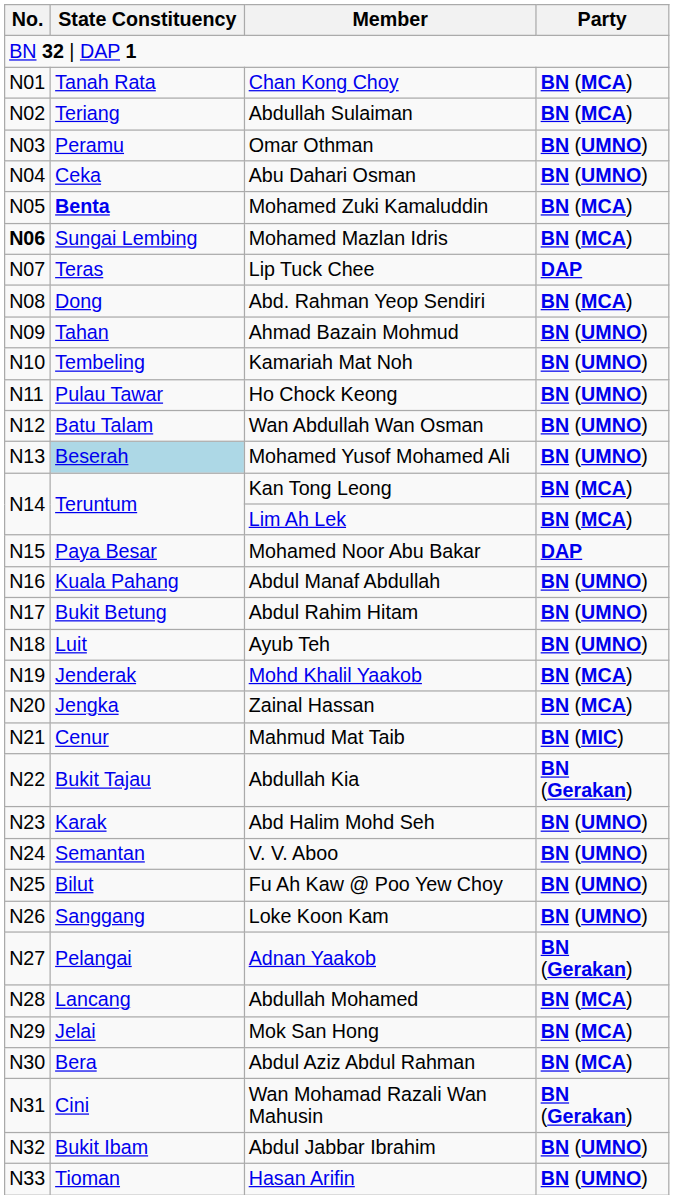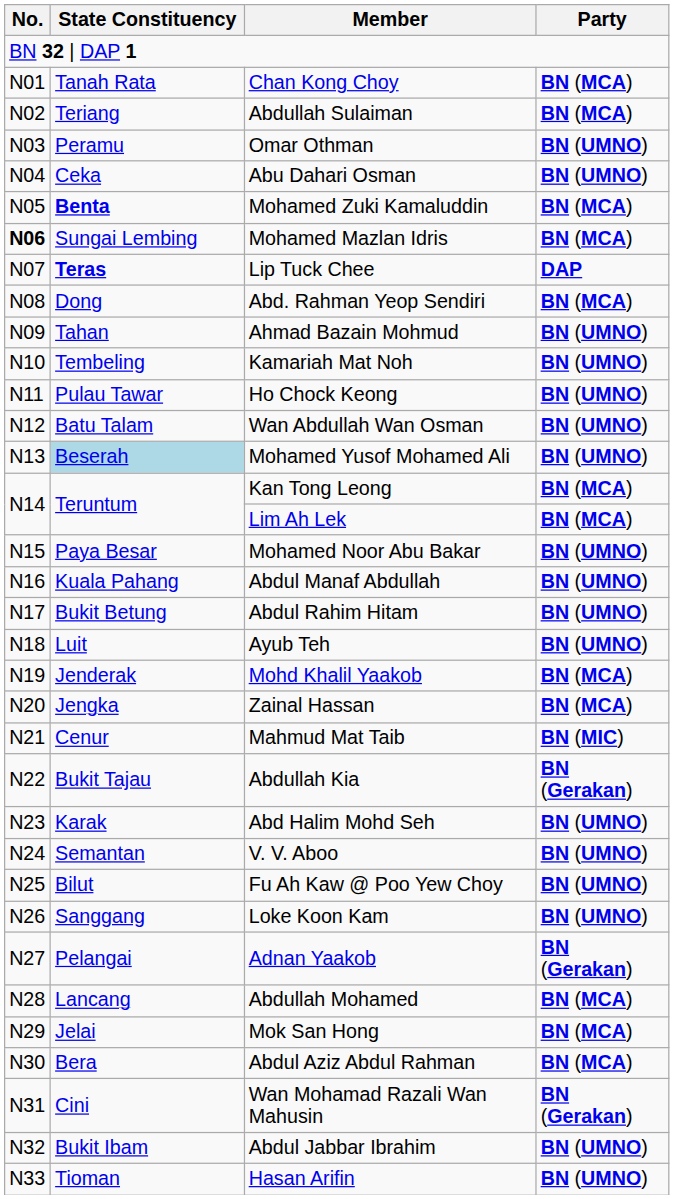Lip Tuck Chee | State Constituency: normal -> bold
Mohamed Noor Abu Bakar | Party: DAP -> BN (UMNO)
